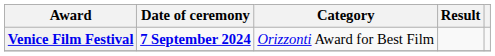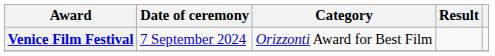Venice Film Festival | Date of ceremony: bold -> normal
